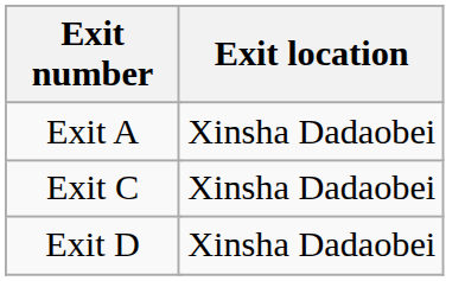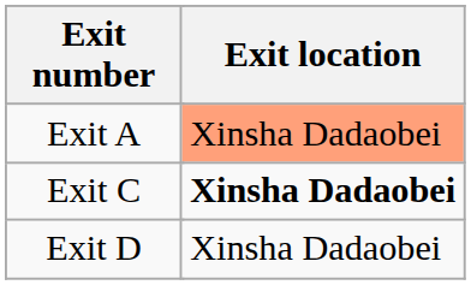Exit A | Exit location: no background -> lightsalmon background
Exit C | Exit location: normal -> bold
